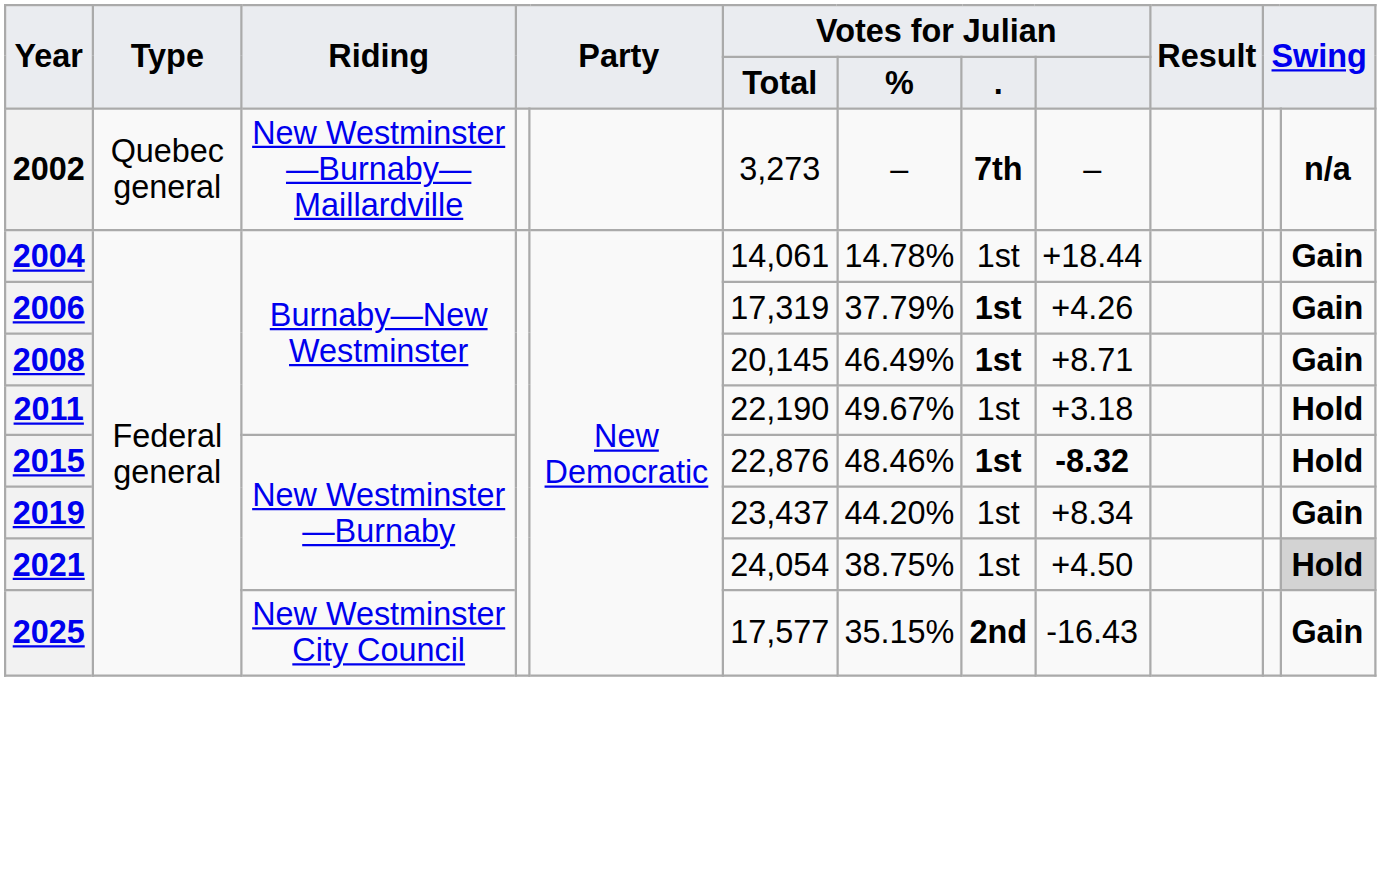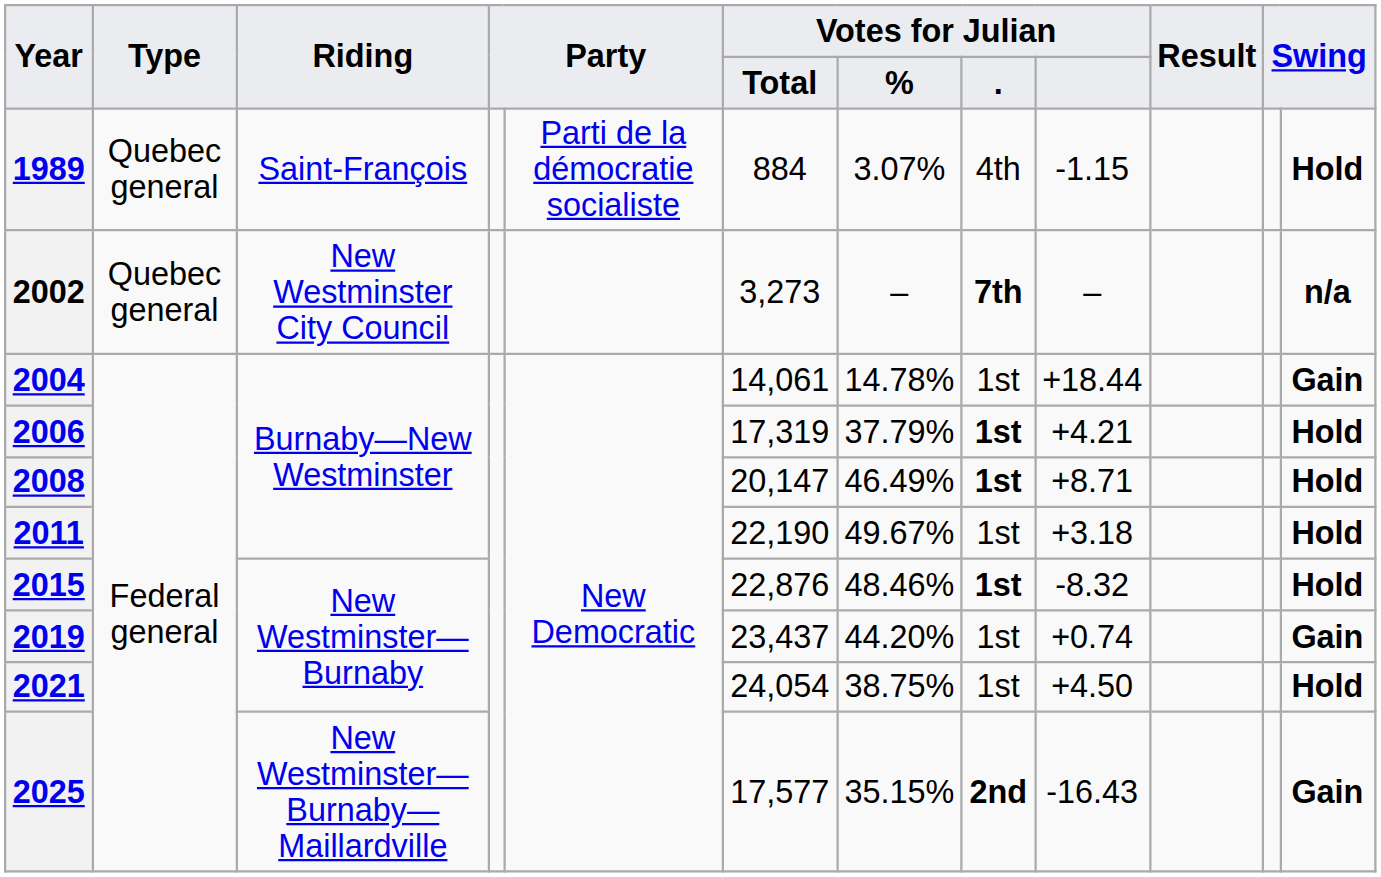+ row: 1989 | Quebec general | Saint-François | Parti de la démocratie socialiste | 884 | 3.07% | 4th | -1.15 | Hold
2002 | Riding: New Westminster—Burnaby—Maillardville -> New Westminster City Council
2006 | Votes for Julian: +4.26 -> +4.21
2006 | column 12: Gain -> Hold
2008 | Votes for Julian / Total: 20,145 -> 20,147
2008 | column 12: Gain -> Hold
2015 | Votes for Julian: bold -> normal
2019 | Votes for Julian: +8.34 -> +0.74
2021 | column 12: lightgrey background -> no background
2025 | Riding: New Westminster City Council -> New Westminster—Burnaby—Maillardville
